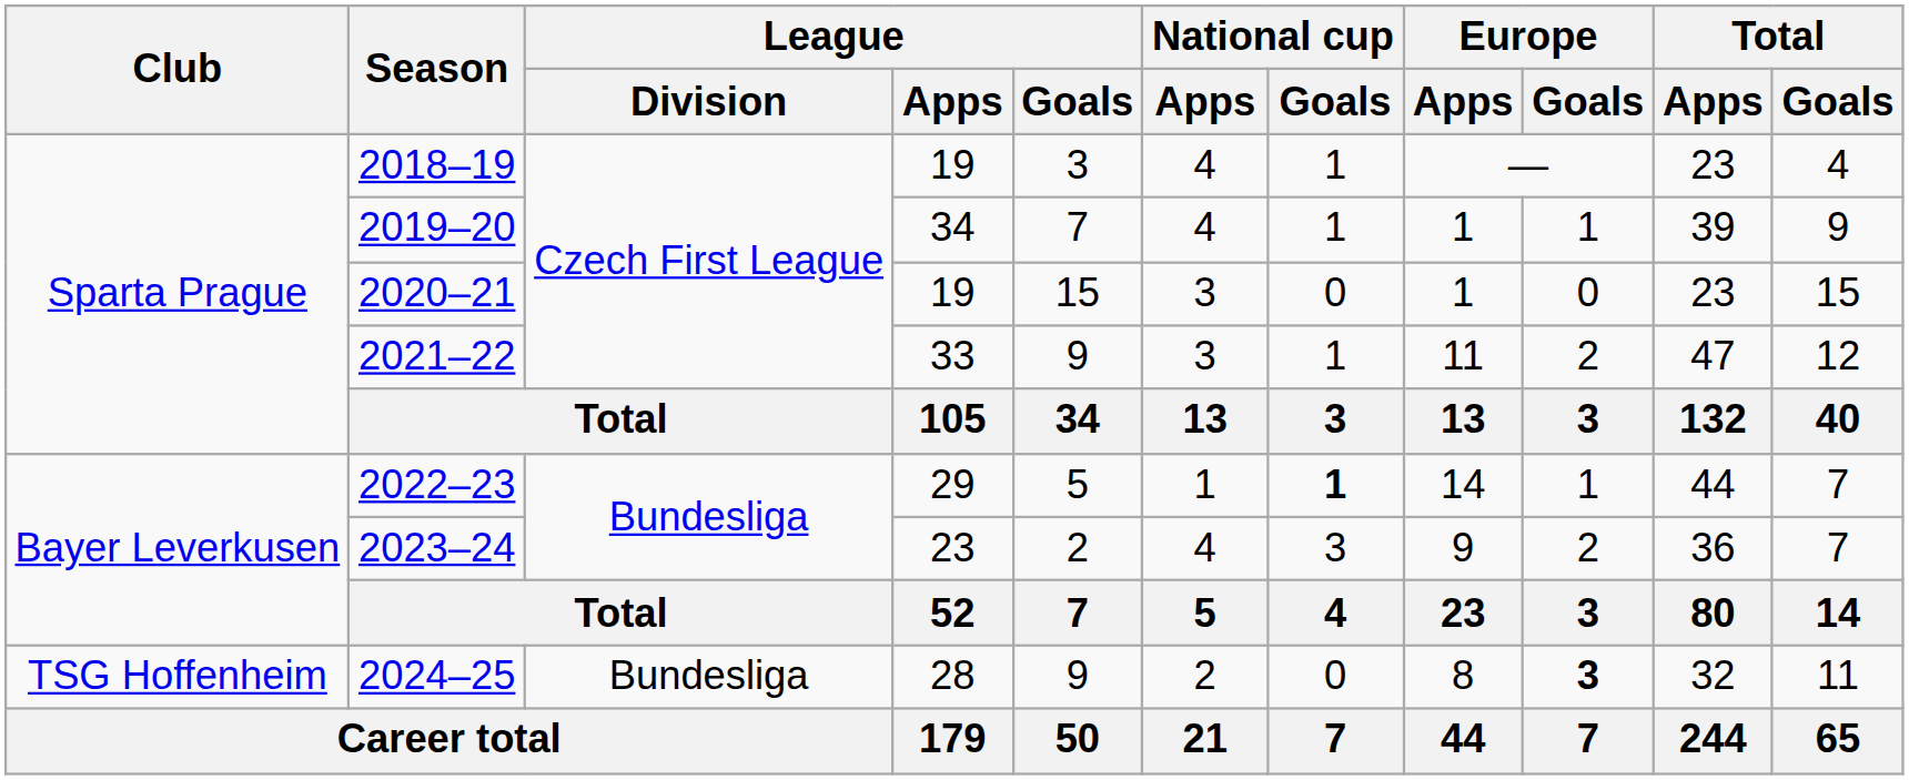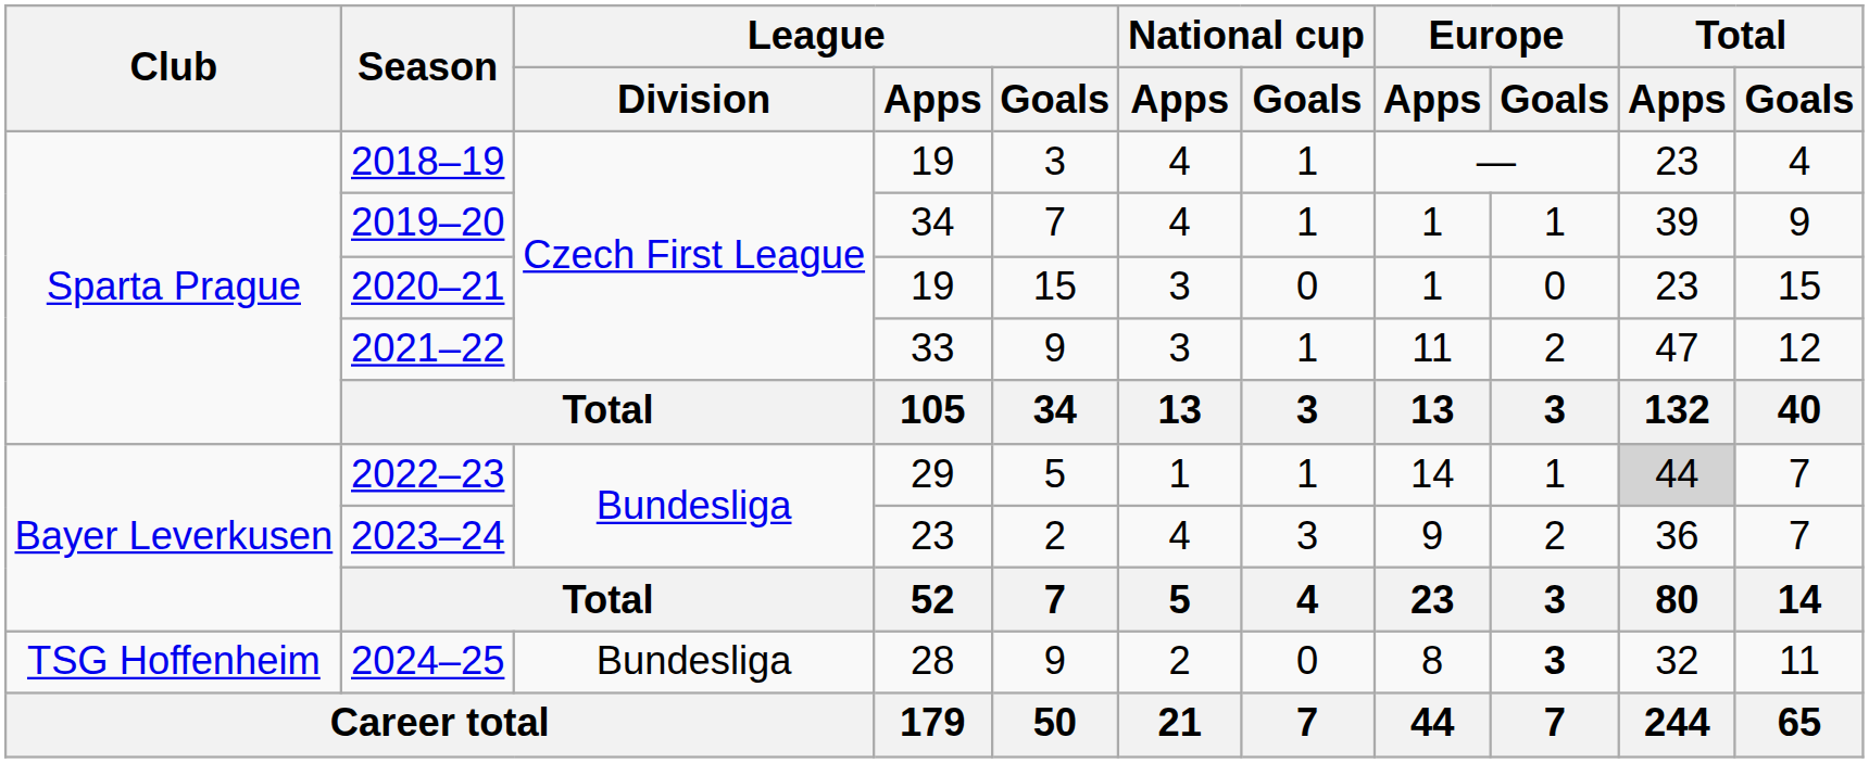2022–23 | National cup / Goals: bold -> normal
2022–23 | Total / Apps: no background -> lightgrey background
